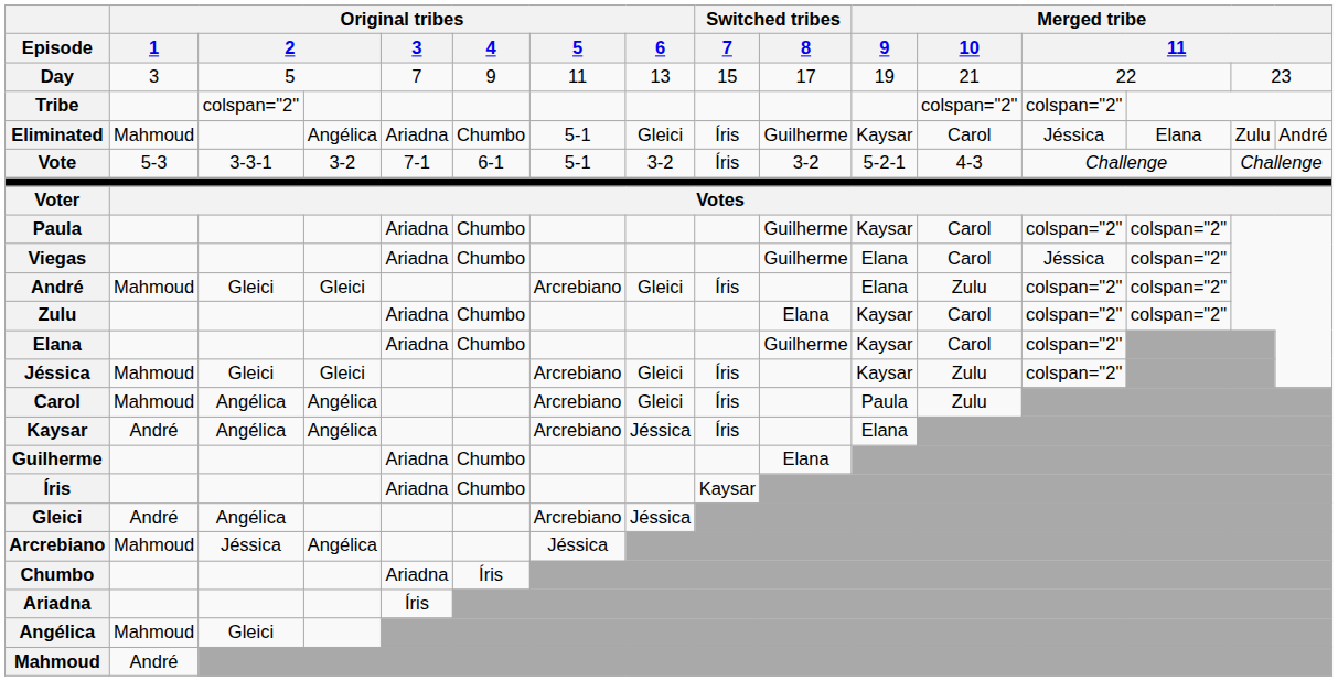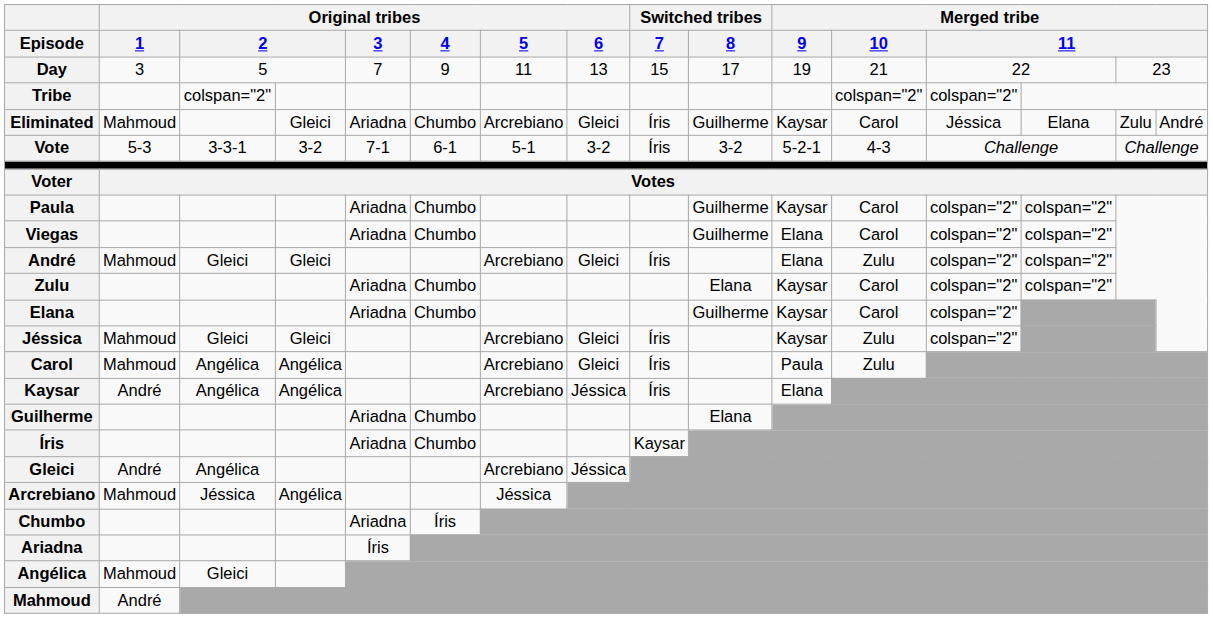Eliminated | column 4: Angélica -> Gleici
Eliminated | Original tribes / 5: 5-1 -> Arcrebiano
Viegas | column 13: Jéssica -> colspan="2"
